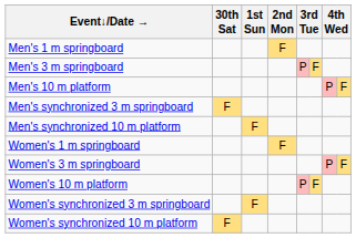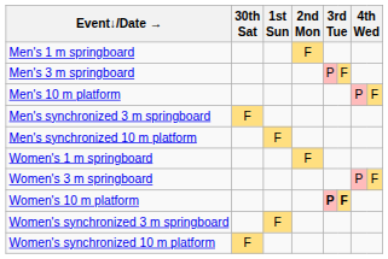Women's 10 m platform | column 5: normal -> bold
Women's 10 m platform | column 6: normal -> bold
